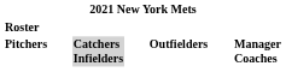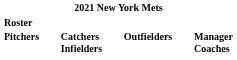Pitchers | column 2: lightgrey background -> no background
